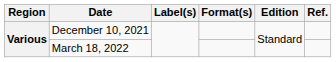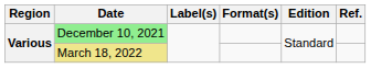December 10, 2021 | Date: no background -> lightgreen background
March 18, 2022 | Date: no background -> khaki background
